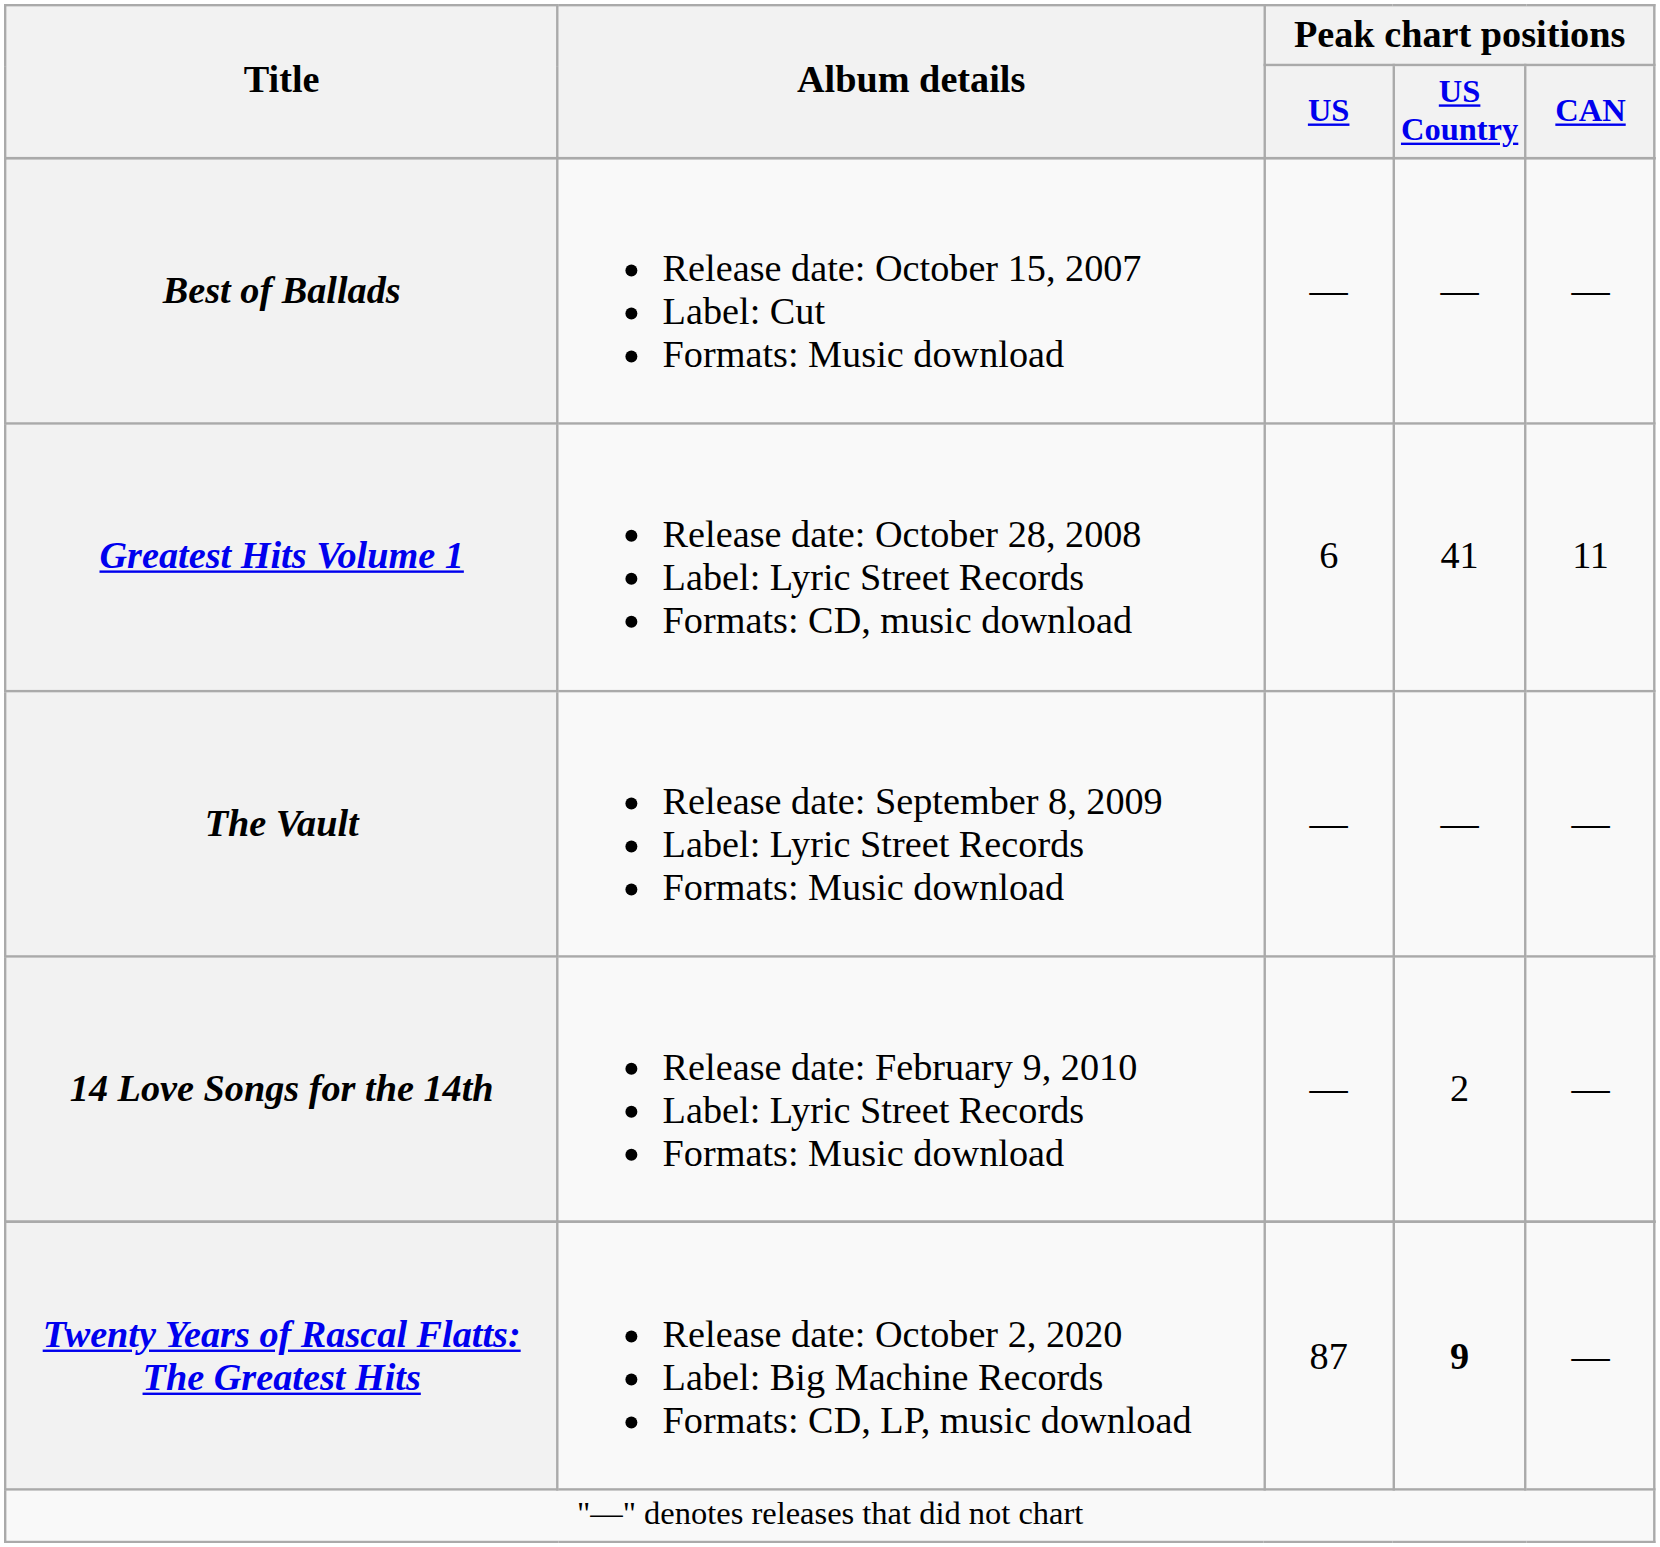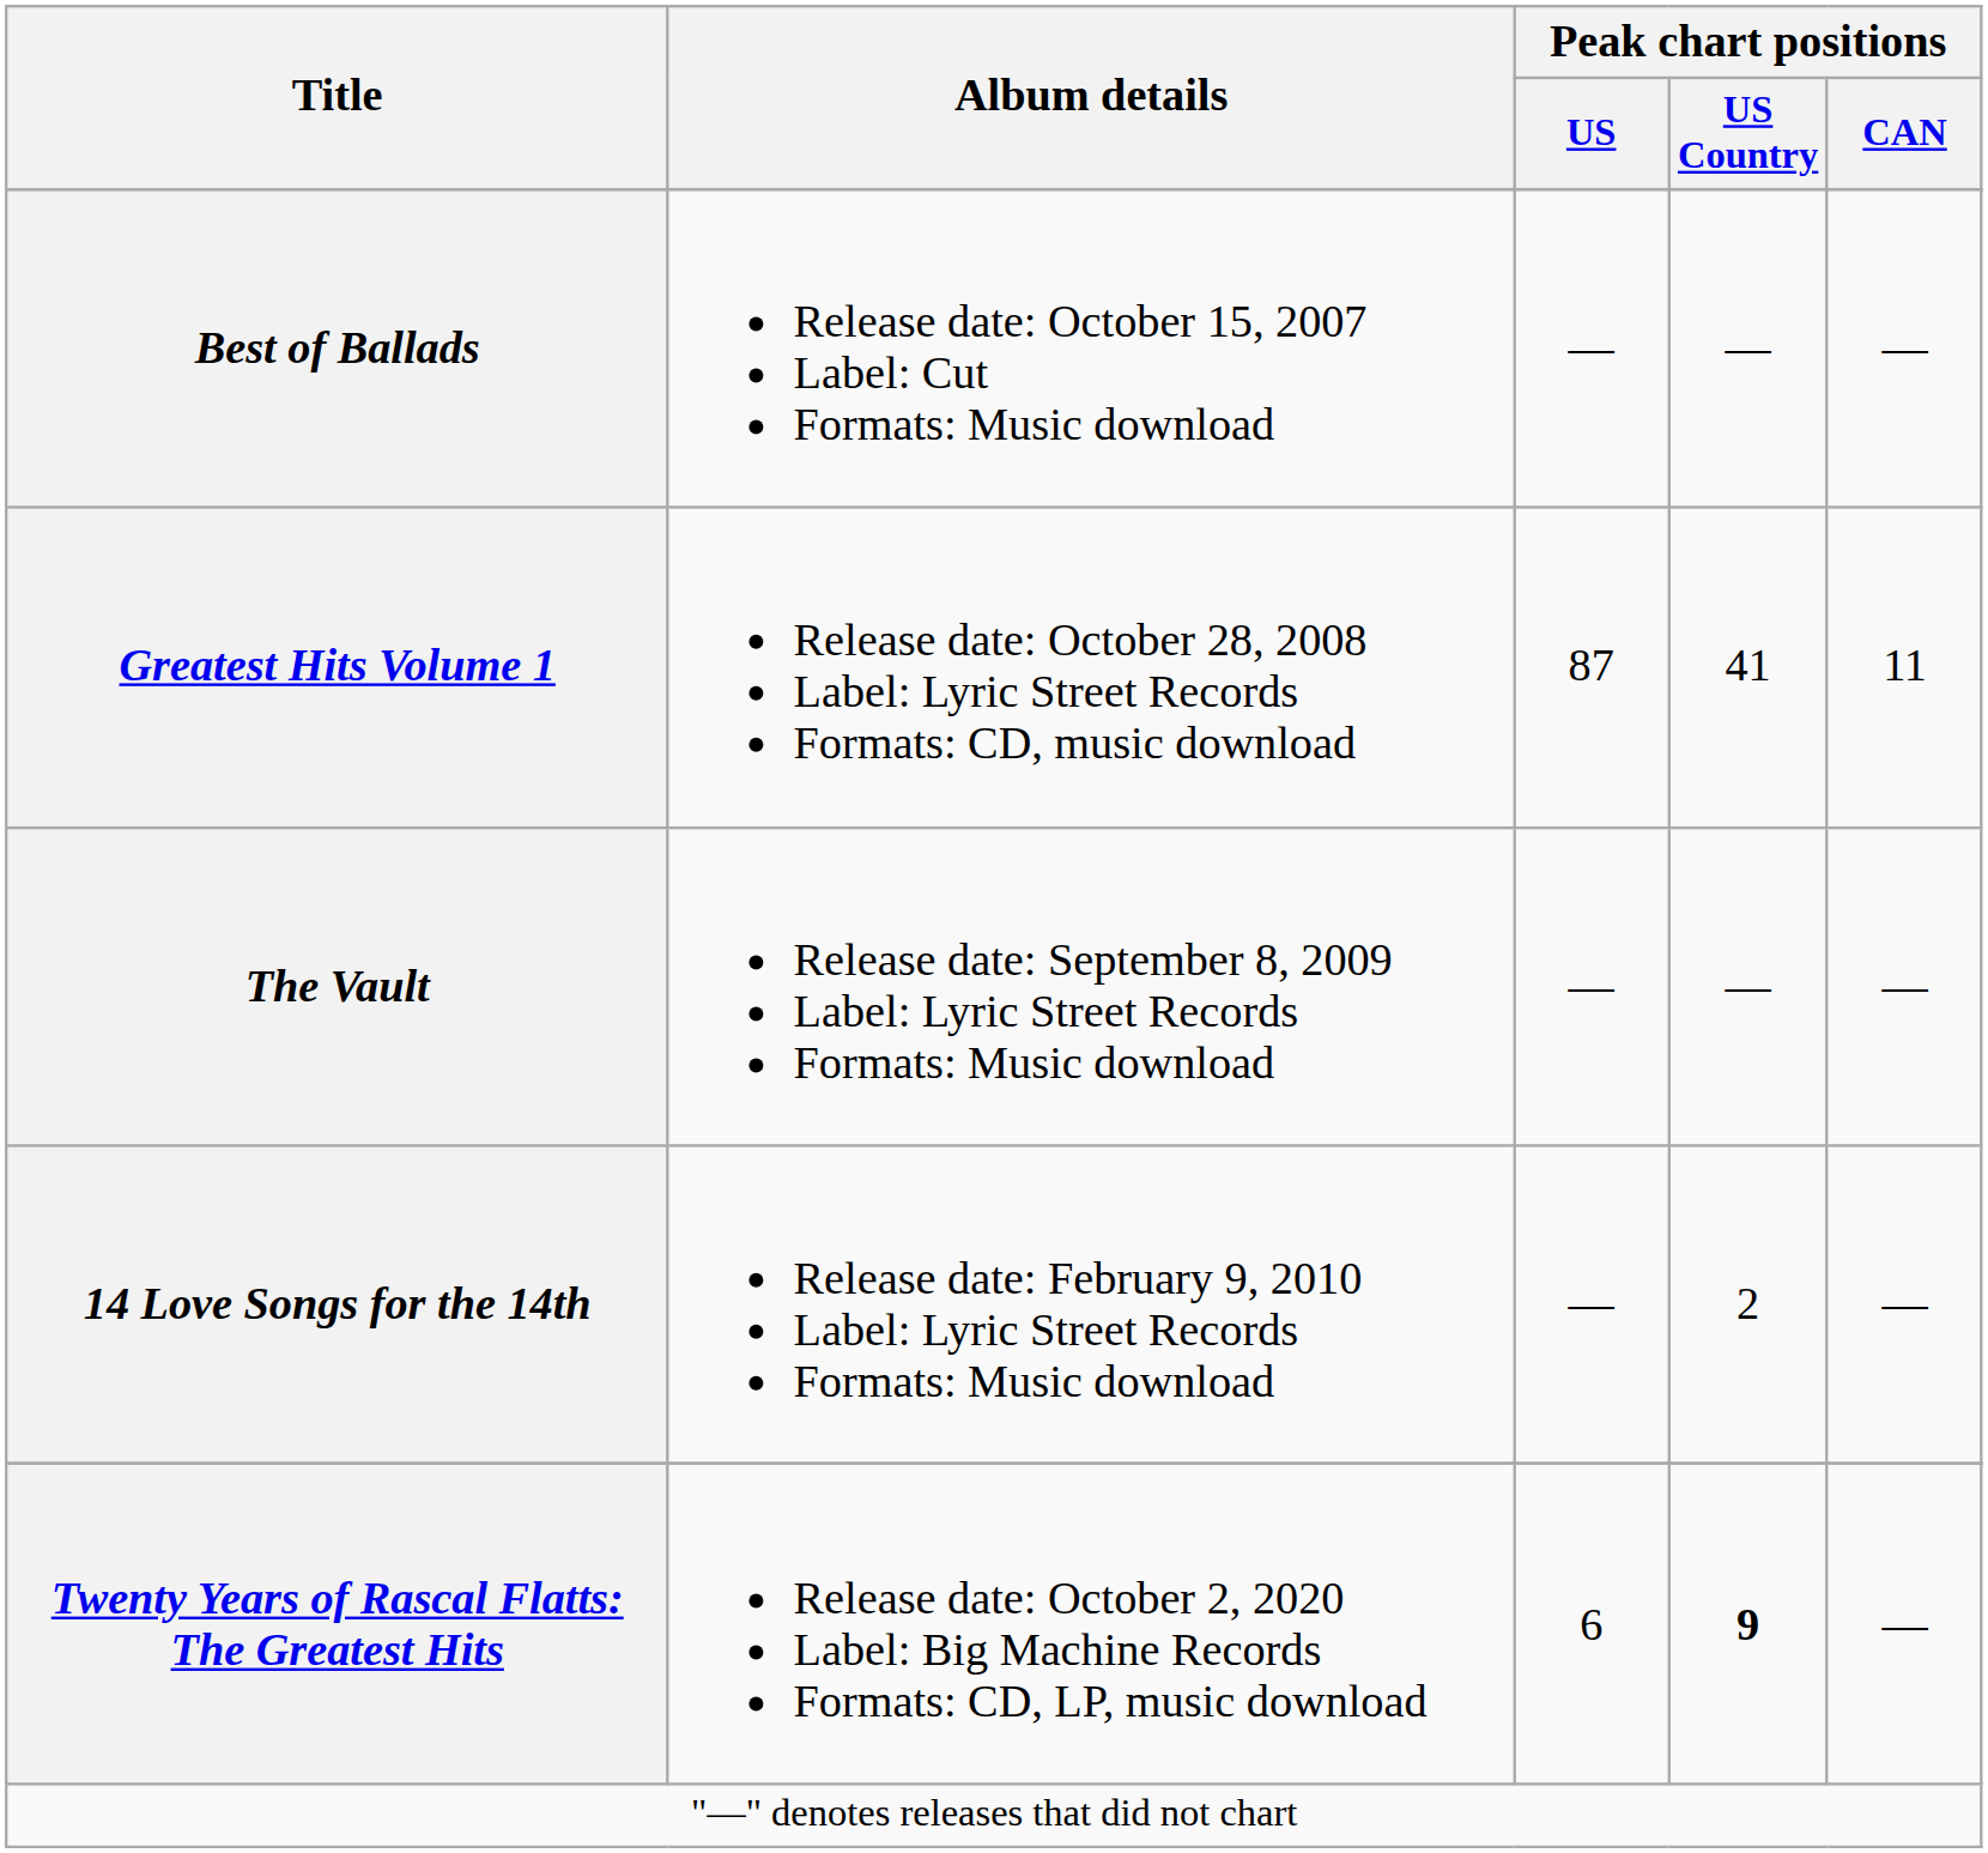Greatest Hits Volume 1 | Peak chart positions / US: 6 -> 87
Twenty Years of Rascal Flatts: The Greatest Hits | Peak chart positions / US: 87 -> 6
